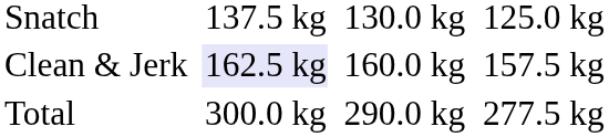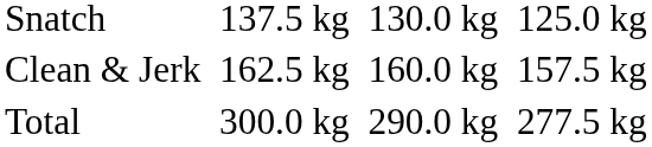Clean & Jerk | column 2: lavender background -> no background
